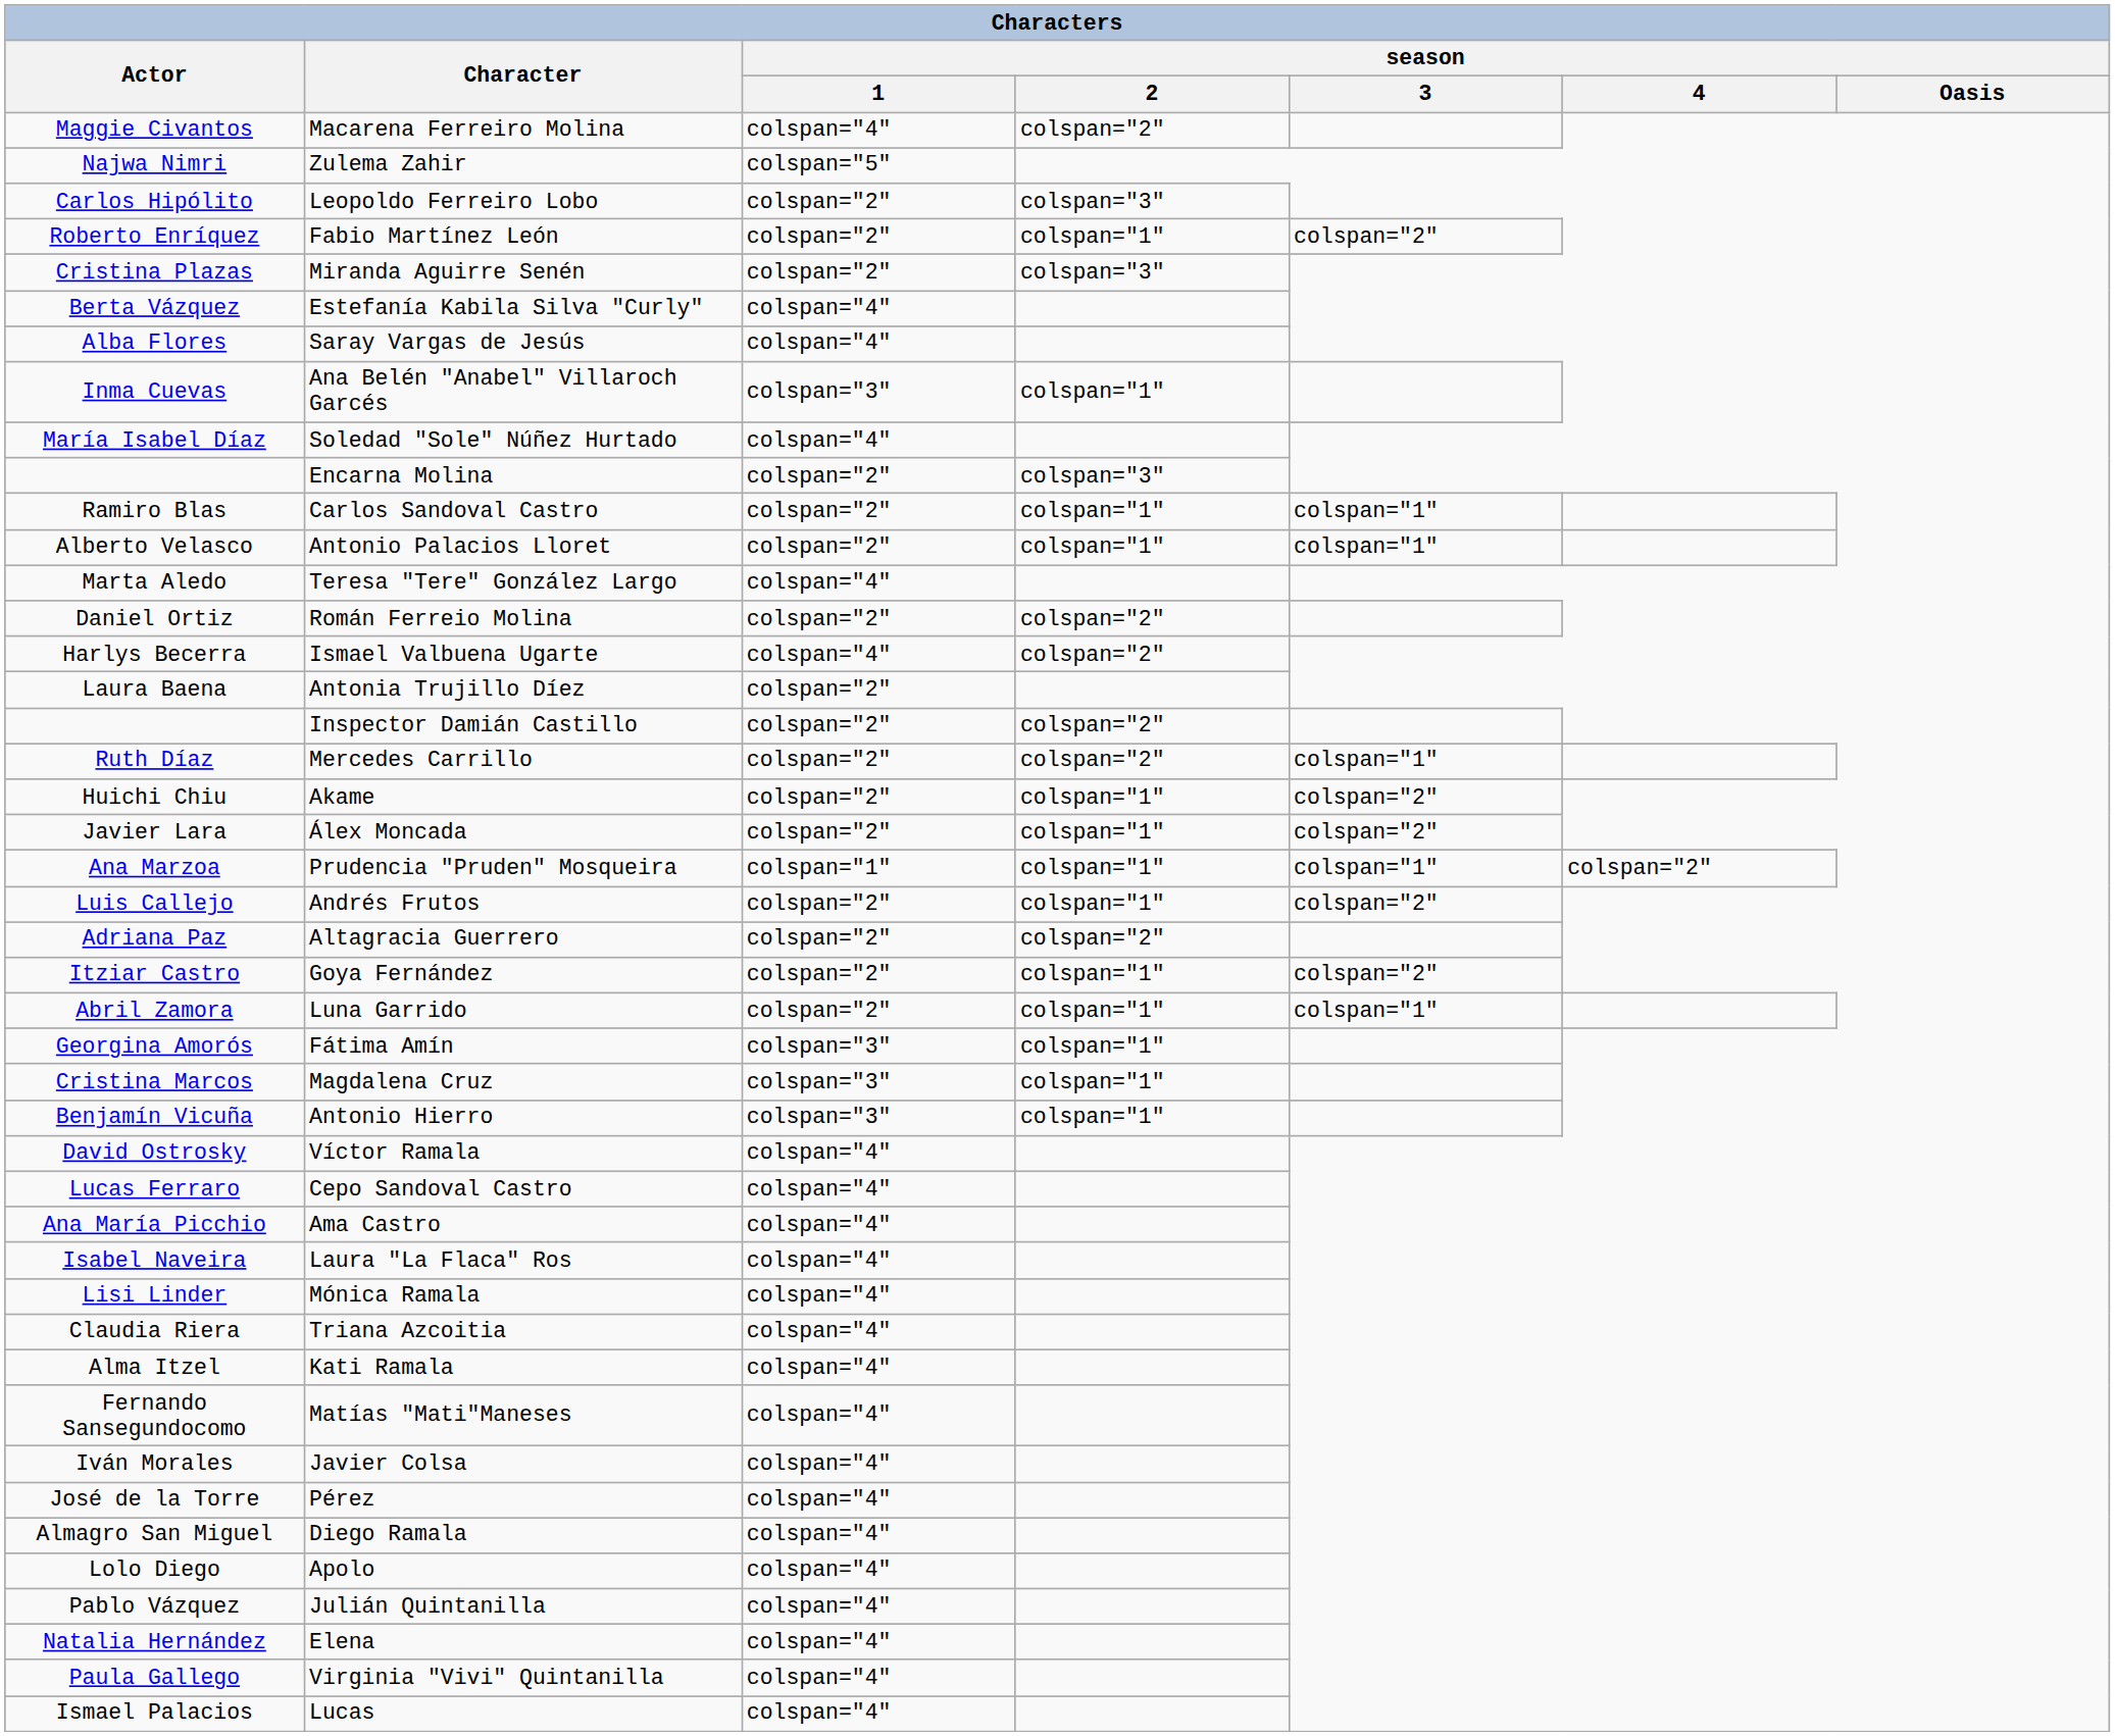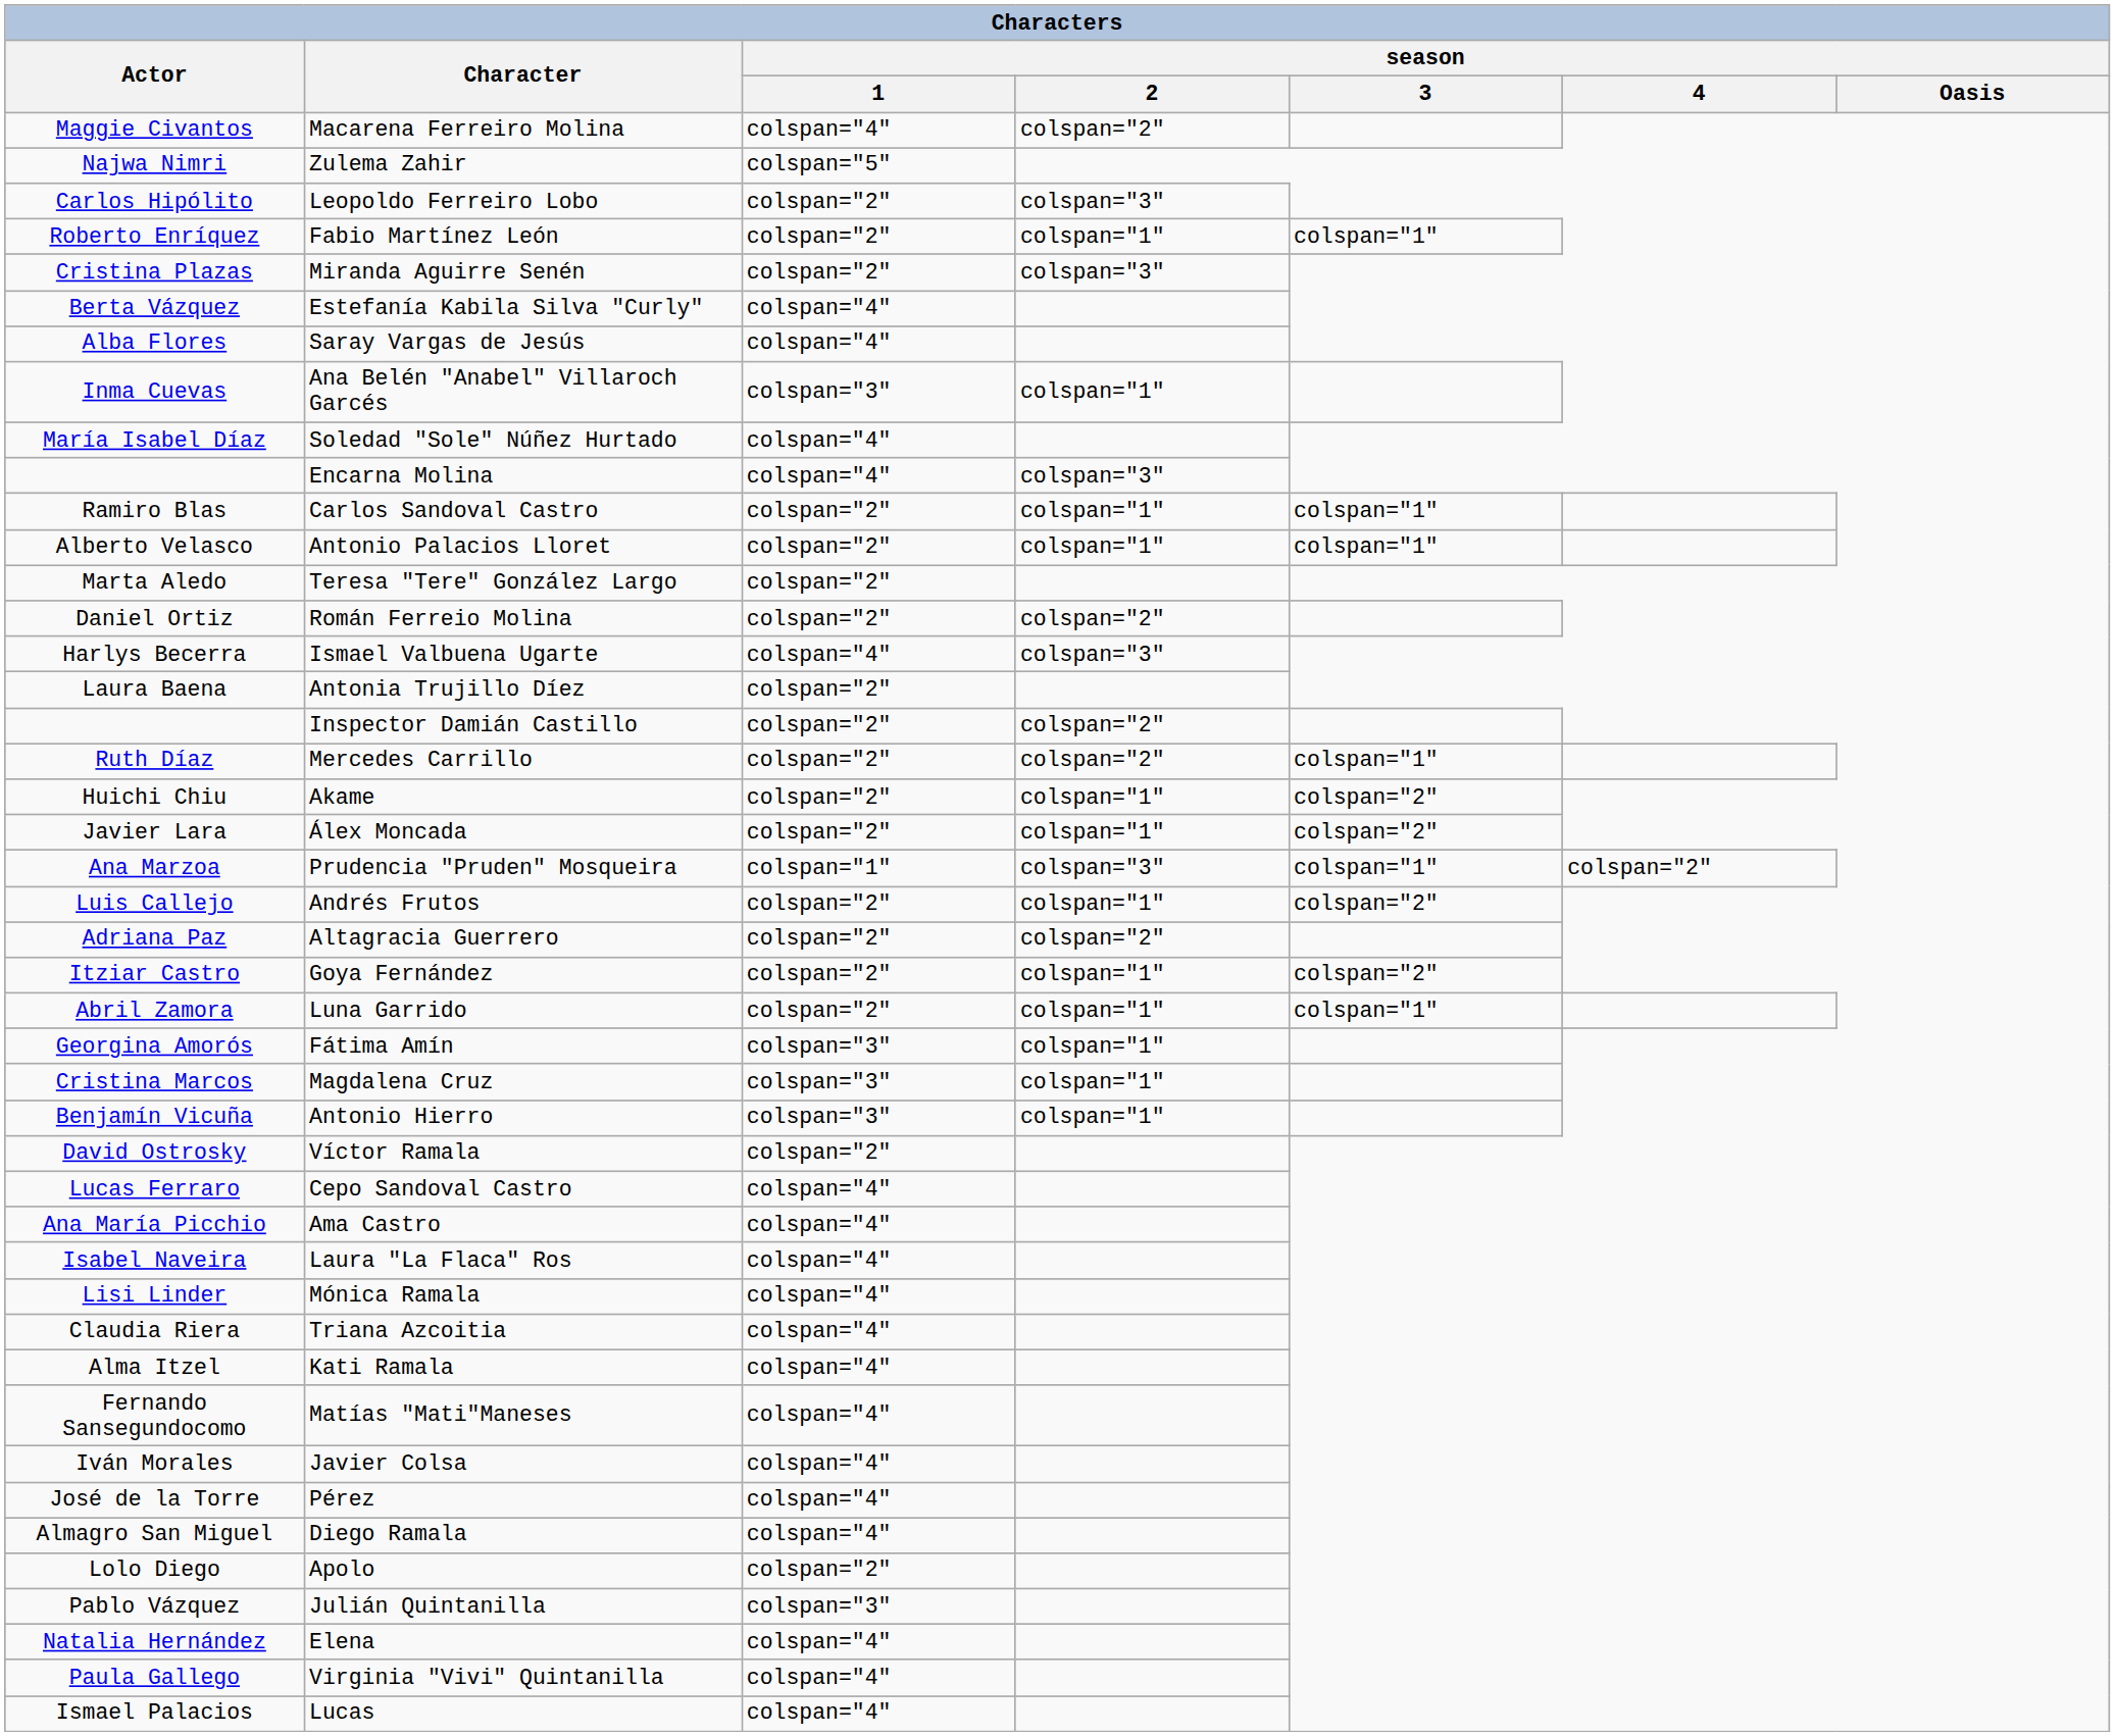Fabio Martínez León | season / 3: colspan="2" -> colspan="1"
Encarna Molina | season / 1: colspan="2" -> colspan="4"
Teresa "Tere" González Largo | season / 1: colspan="4" -> colspan="2"
Ismael Valbuena Ugarte | season / 2: colspan="2" -> colspan="3"
Prudencia "Pruden" Mosqueira | season / 2: colspan="1" -> colspan="3"
Víctor Ramala | season / 1: colspan="4" -> colspan="2"
Apolo | season / 1: colspan="4" -> colspan="2"
Julián Quintanilla | season / 1: colspan="4" -> colspan="3"
